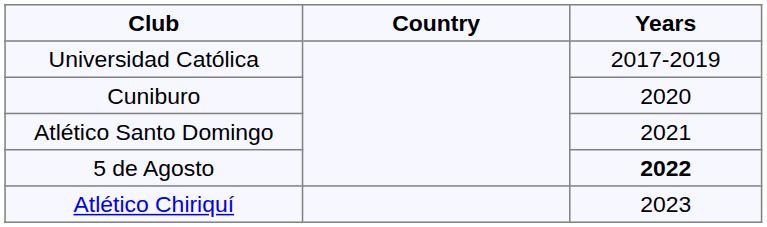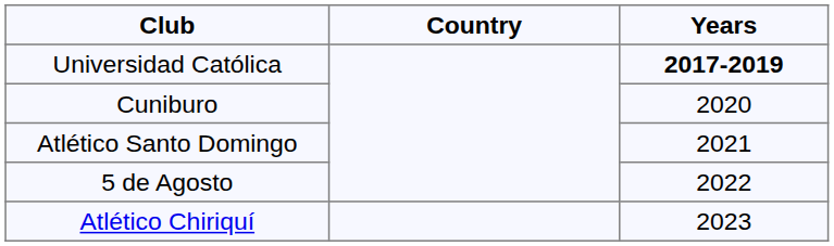Universidad Católica | Years: normal -> bold
5 de Agosto | Years: bold -> normal
